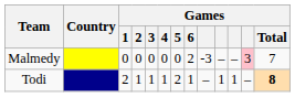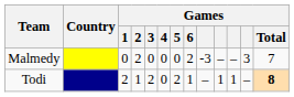Malmedy | Games / 2: 0 -> 2
Malmedy | column 12: pink background -> no background
Todi | Games / 3: 1 -> 2
Todi | Games / 4: 1 -> 0
